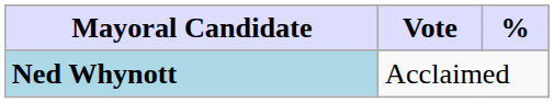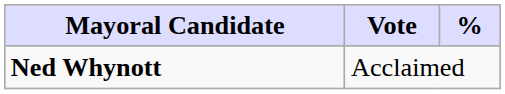Ned Whynott | Mayoral Candidate: lightblue background -> no background
